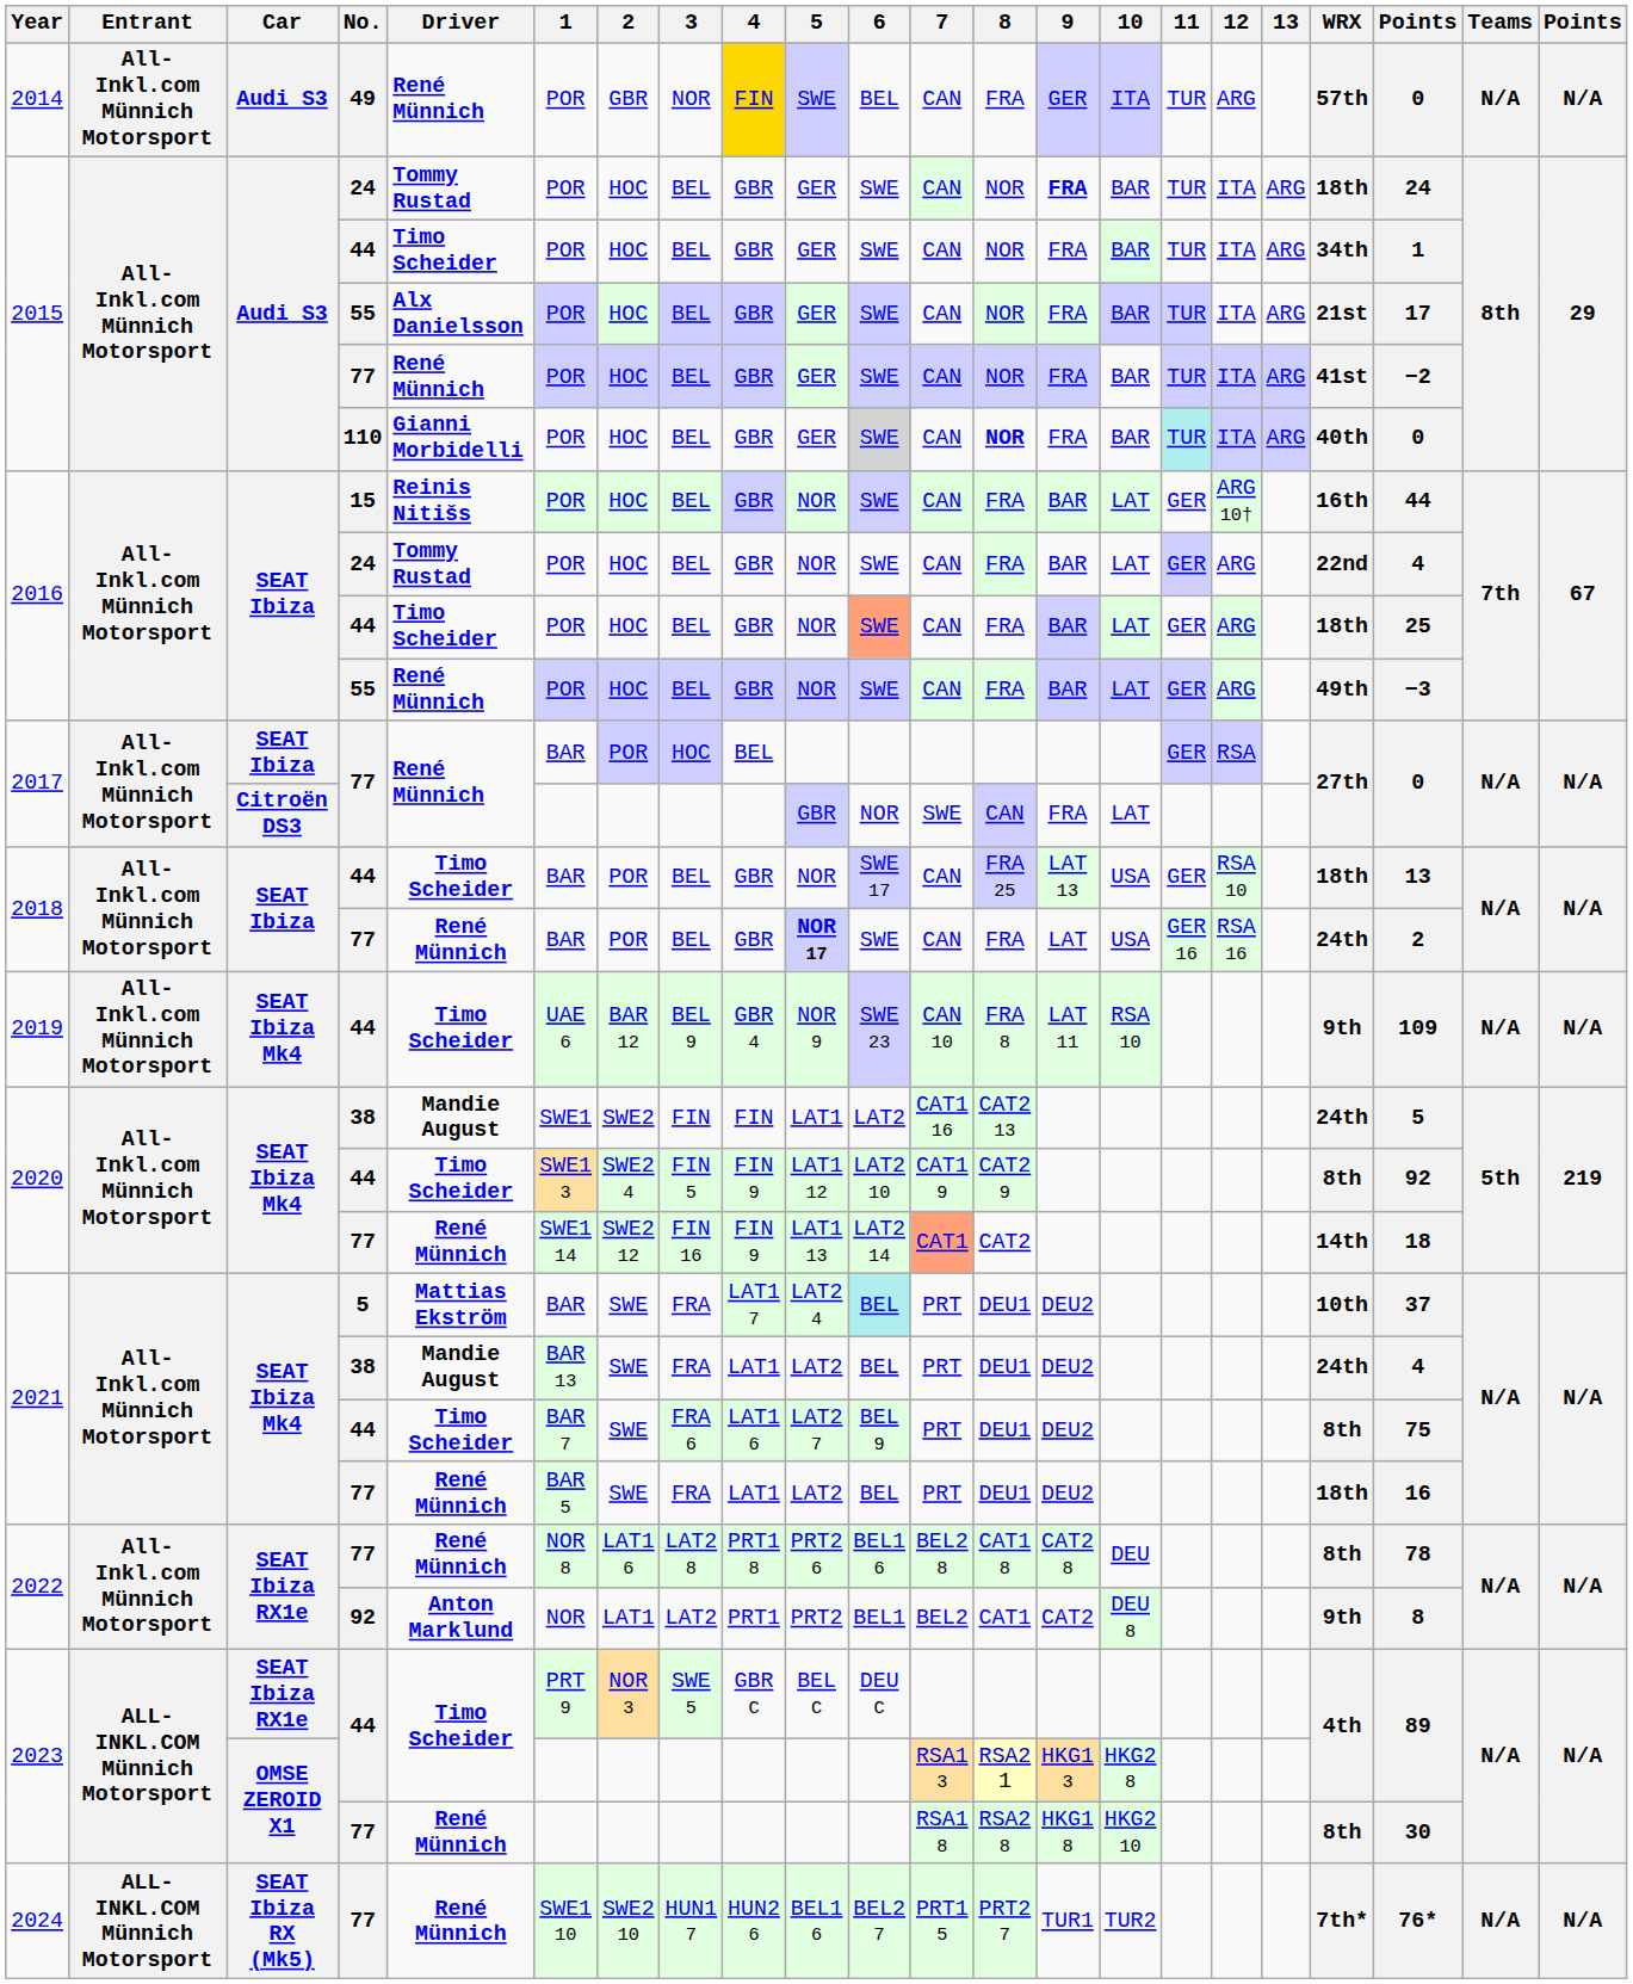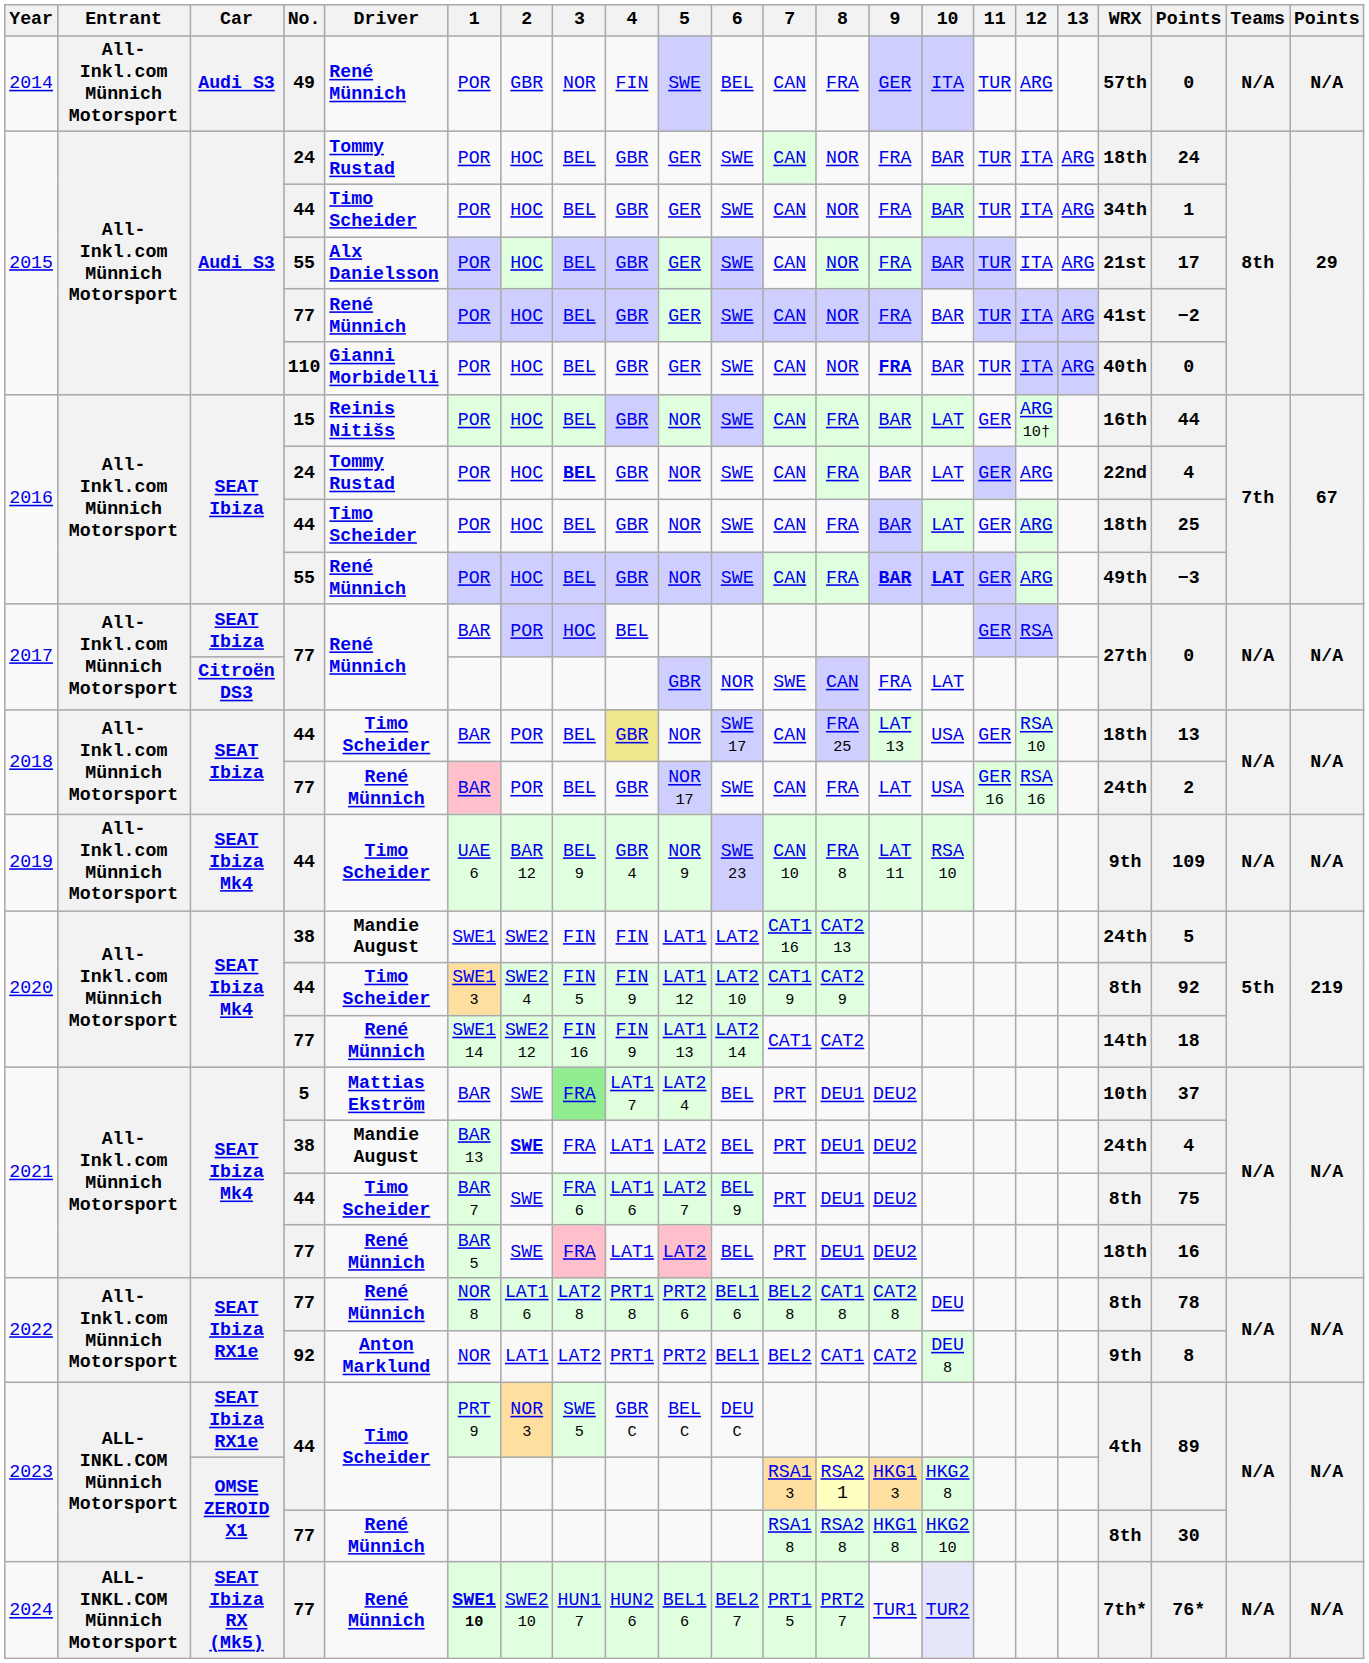row 2 | 4: gold background -> no background
row 3 | 9: bold -> normal
row 7 | 6: lightgrey background -> no background
row 7 | 8: bold -> normal
row 7 | 9: normal -> bold
row 7 | 11: paleturquoise background -> no background
row 9 | 3: normal -> bold
row 10 | 6: lightsalmon background -> no background
row 11 | 9: normal -> bold
row 11 | 10: normal -> bold
row 14 | 4: no background -> khaki background
row 15 | 1: no background -> pink background
row 15 | 5: bold -> normal
row 19 | 7: lightsalmon background -> no background
row 20 | 3: no background -> lightgreen background
row 20 | 6: paleturquoise background -> no background
row 21 | 2: normal -> bold
row 23 | 3: no background -> pink background
row 23 | 5: no background -> pink background
row 29 | 1: normal -> bold
row 29 | 10: no background -> lavender background
